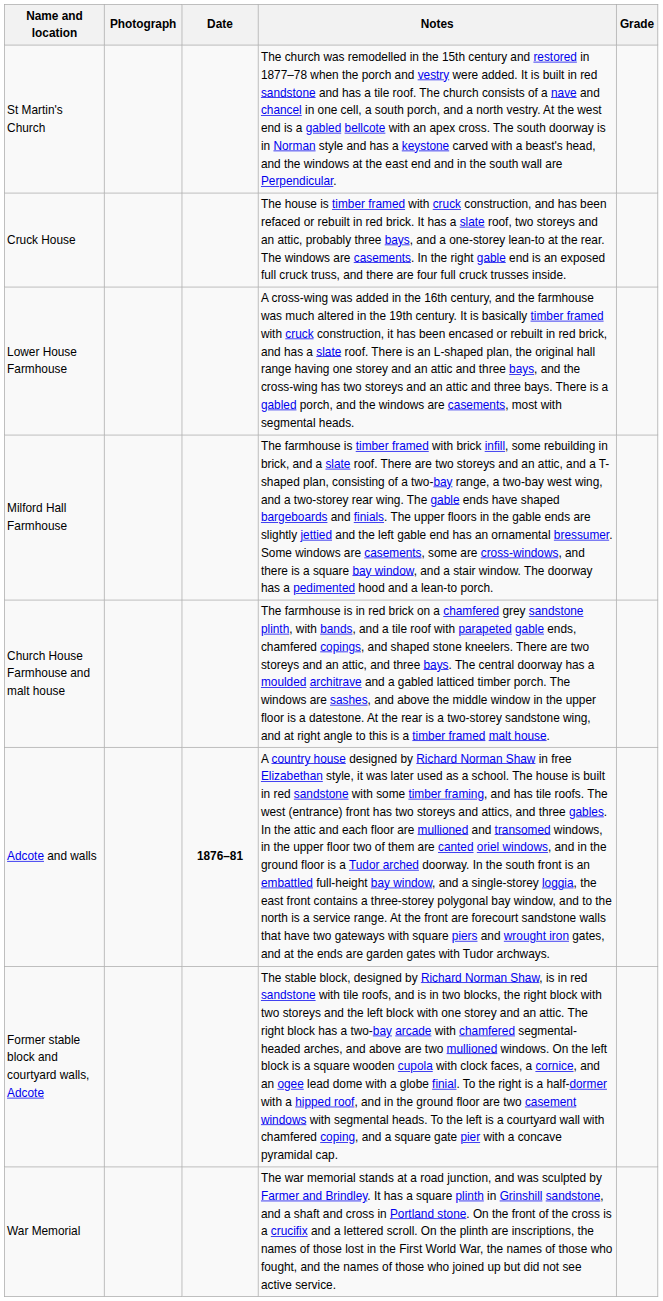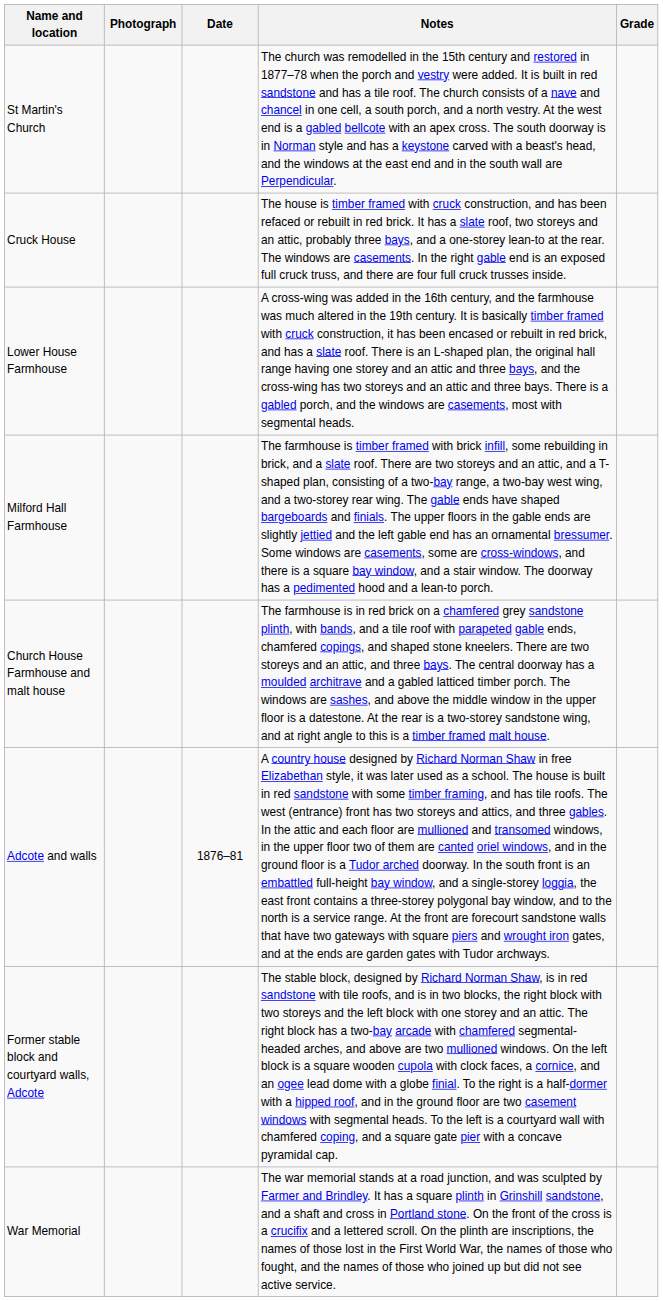Adcote and walls | Date: bold -> normal
